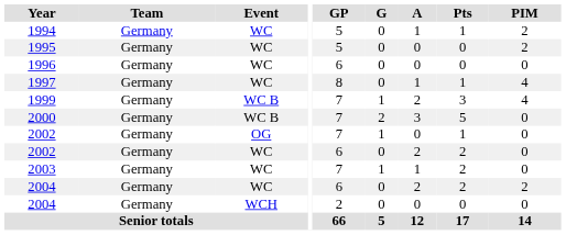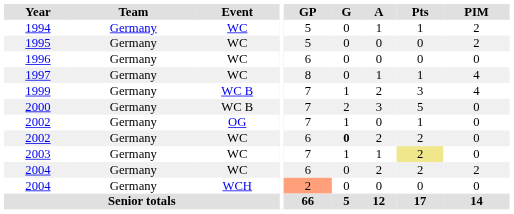2002 / WC | G: normal -> bold
2003 | Pts: no background -> khaki background
2004 / WCH | GP: no background -> lightsalmon background
